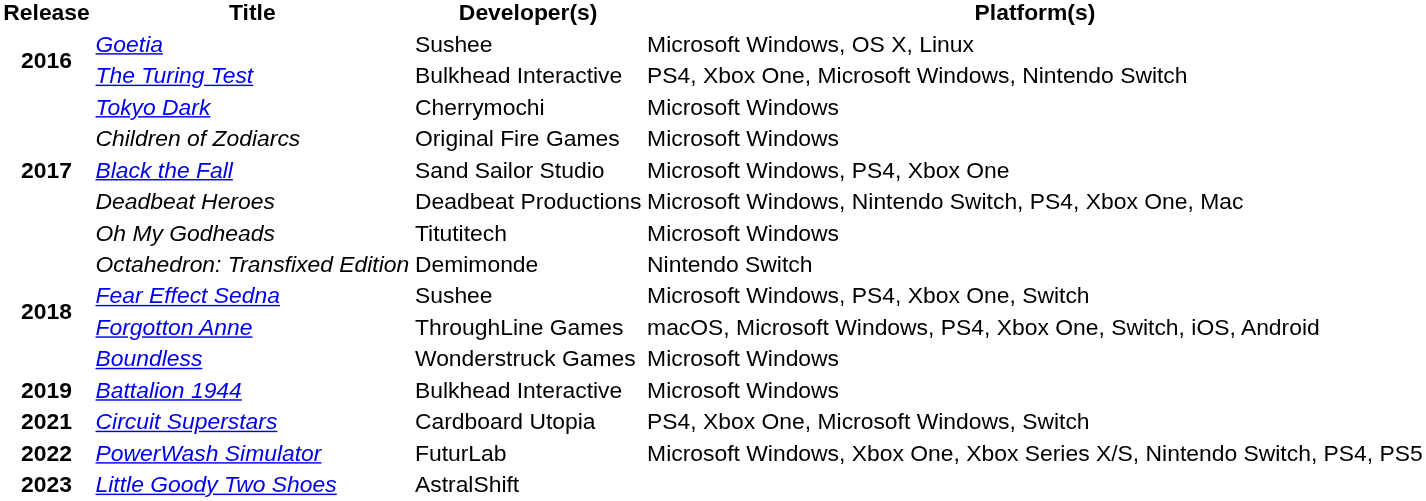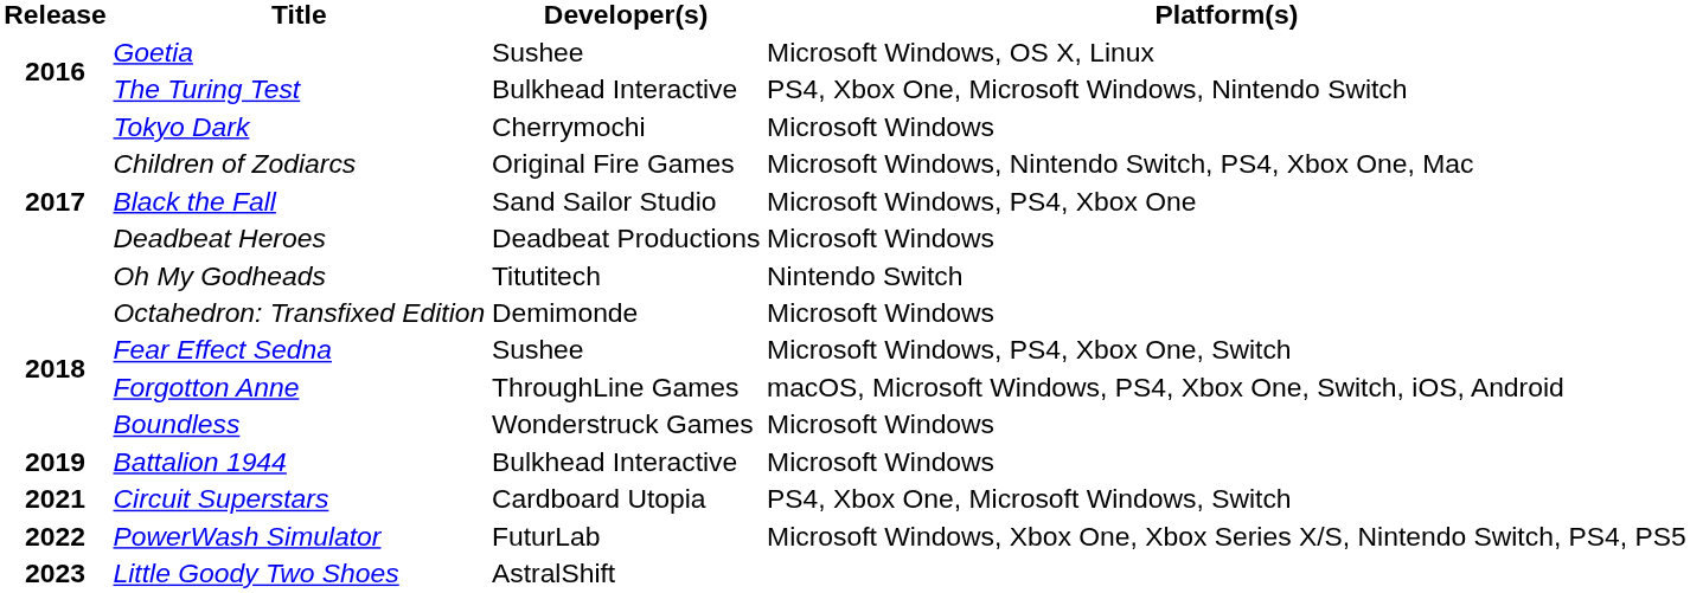Children of Zodiarcs | Platform(s): Microsoft Windows -> Microsoft Windows, Nintendo Switch, PS4, Xbox One, Mac
Deadbeat Heroes | Platform(s): Microsoft Windows, Nintendo Switch, PS4, Xbox One, Mac -> Microsoft Windows
Oh My Godheads | Platform(s): Microsoft Windows -> Nintendo Switch
Octahedron: Transfixed Edition | Platform(s): Nintendo Switch -> Microsoft Windows
